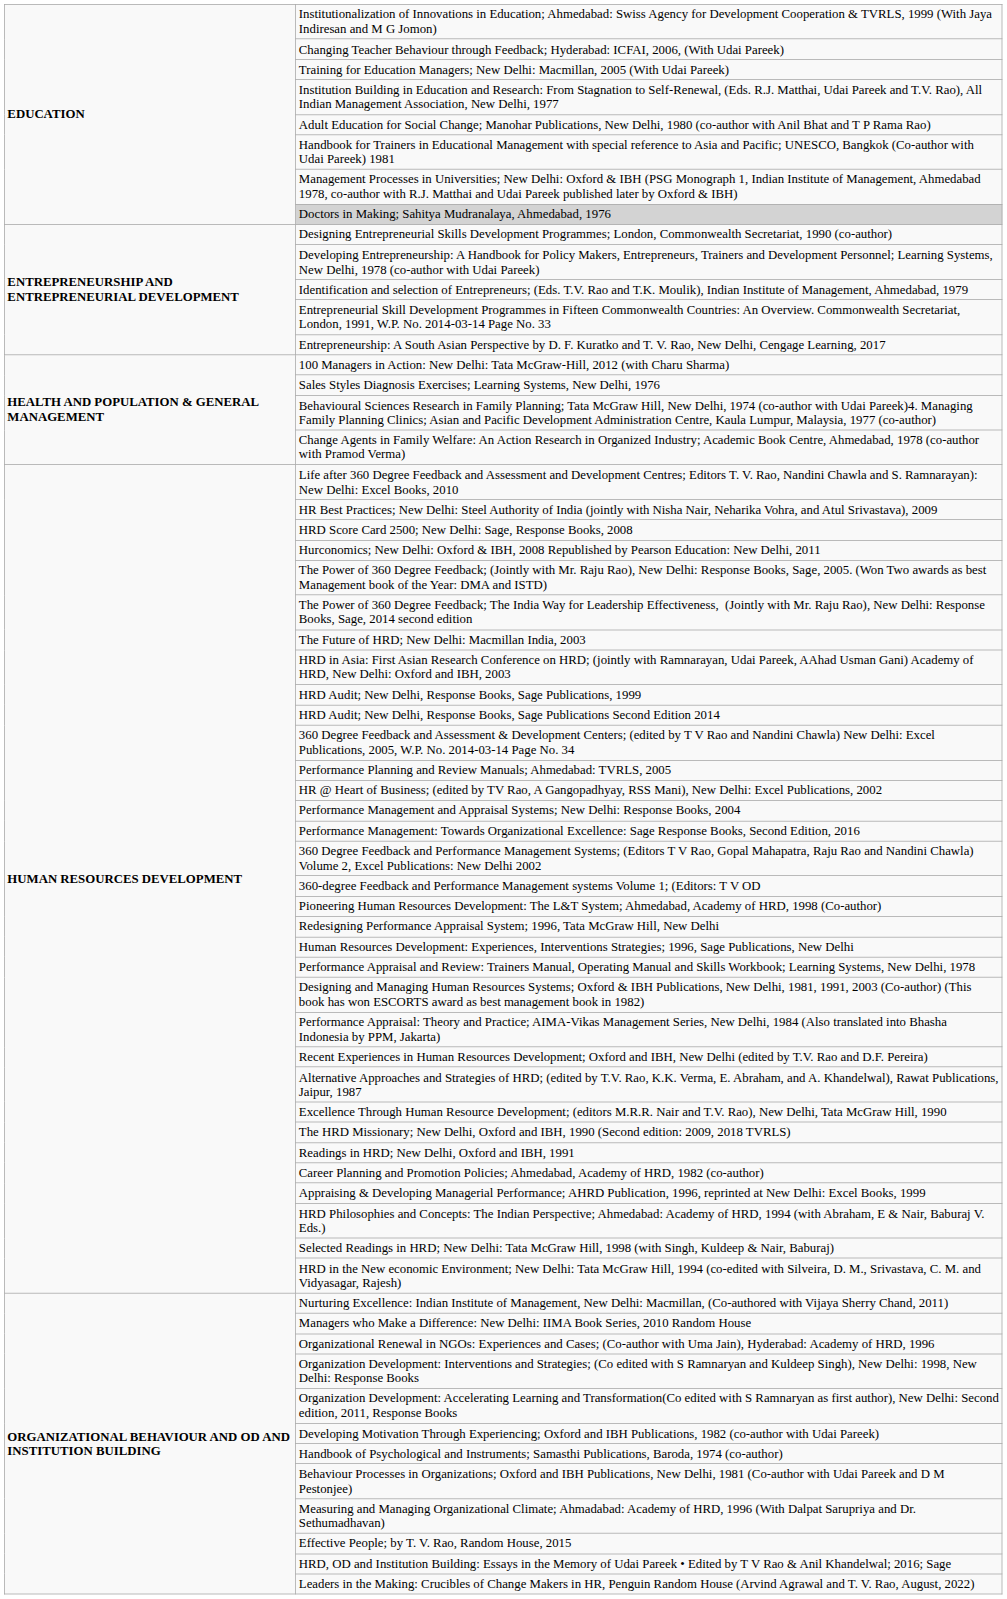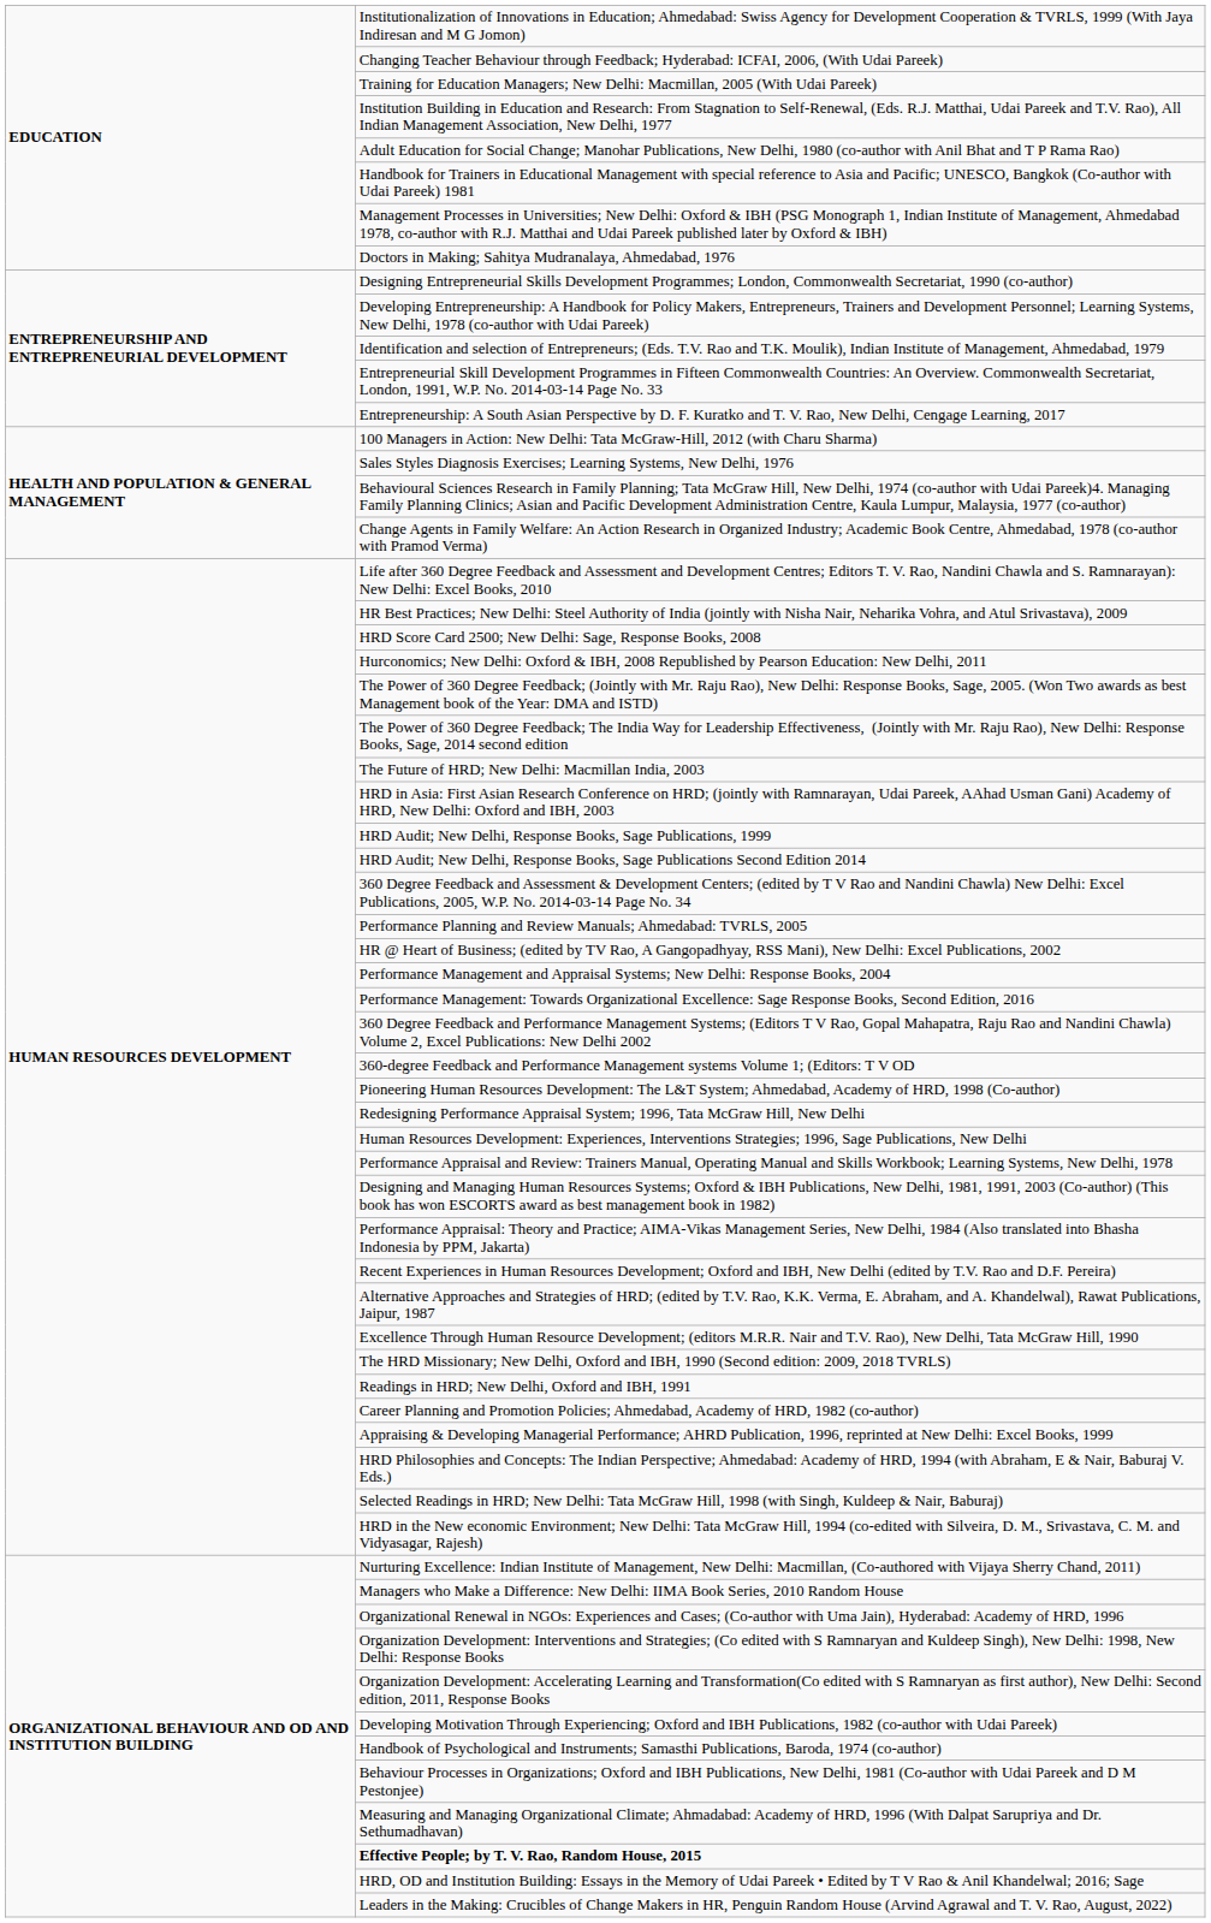Doctors in Making; Sahitya Mudranalaya, Ahmedabad, 1976 | column 2: lightgrey background -> no background
Effective People; by T. V. Rao, Random House, 2015 | column 2: normal -> bold
